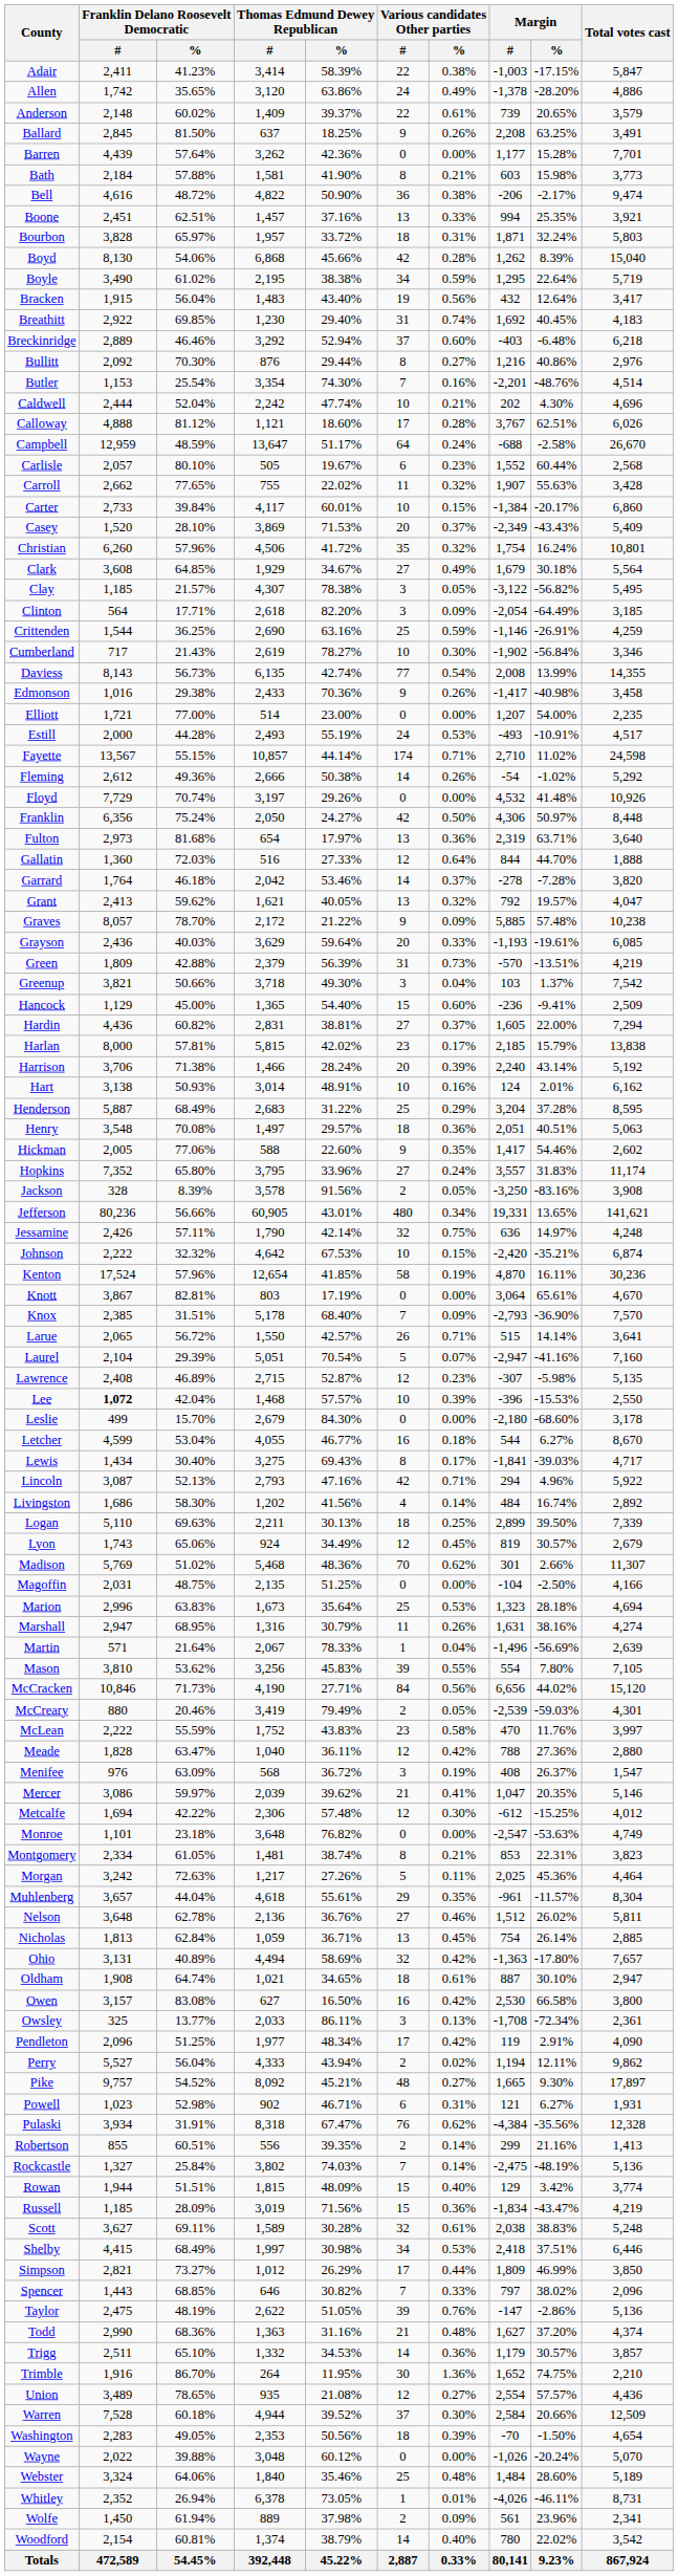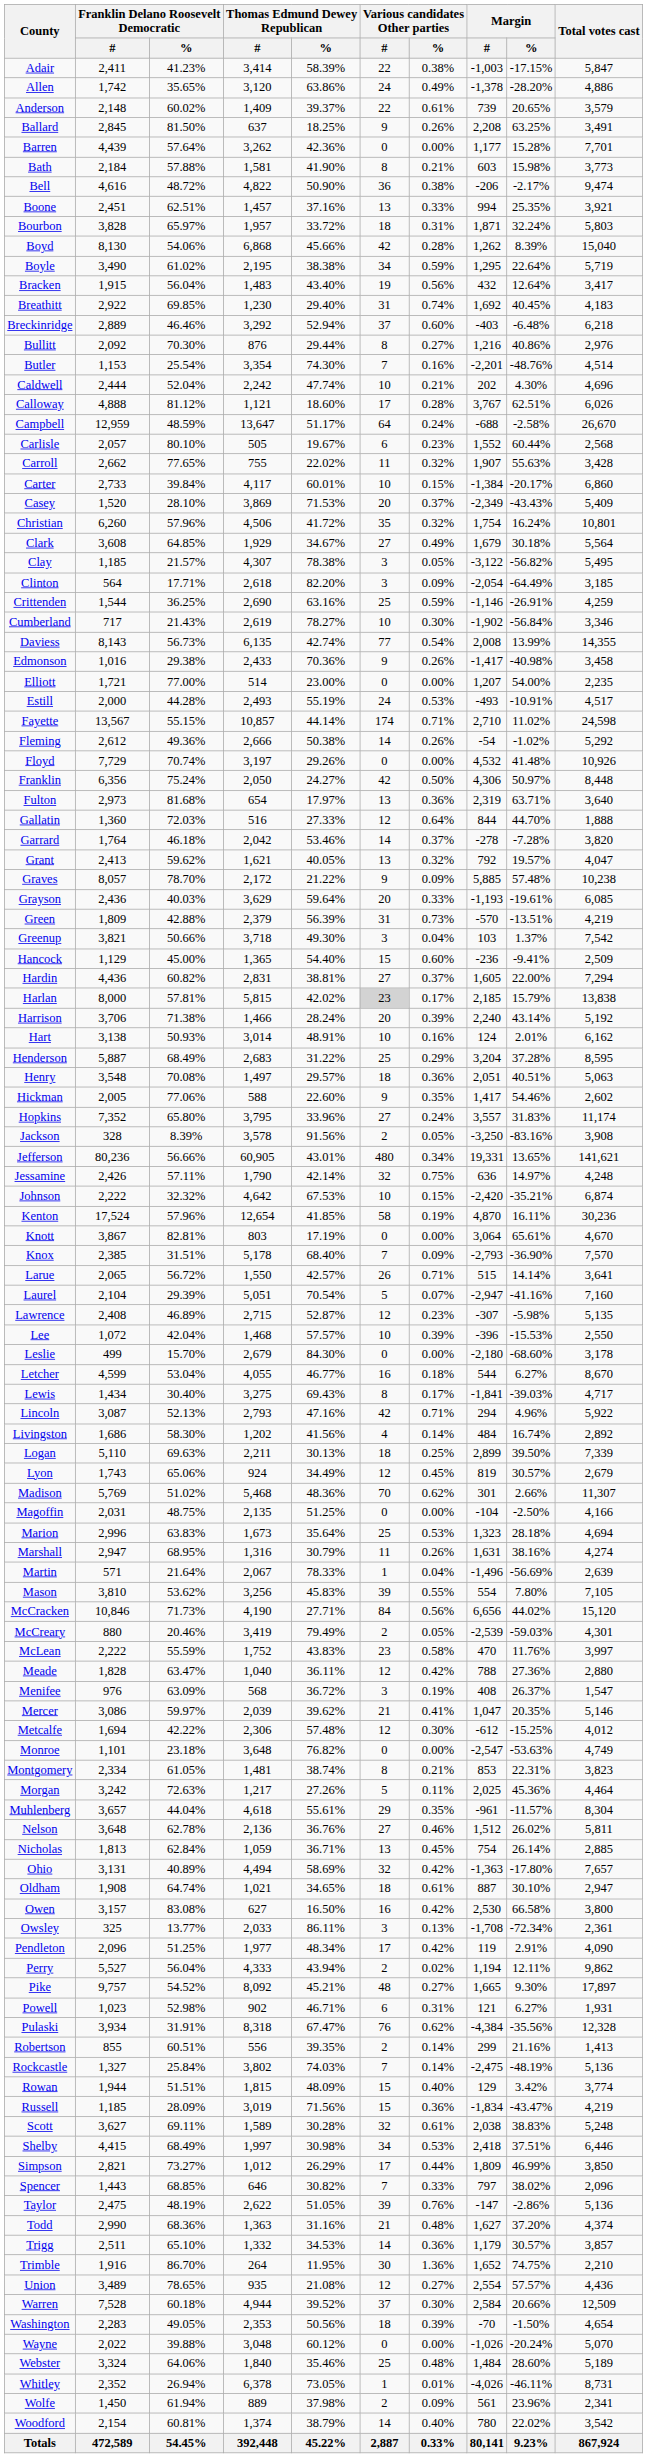Harlan | Various candidates Other parties / #: no background -> lightgrey background
Lee | Franklin Delano Roosevelt Democratic / #: bold -> normal
